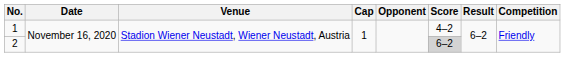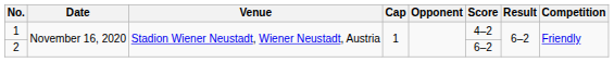2 | Score: lightgrey background -> no background
